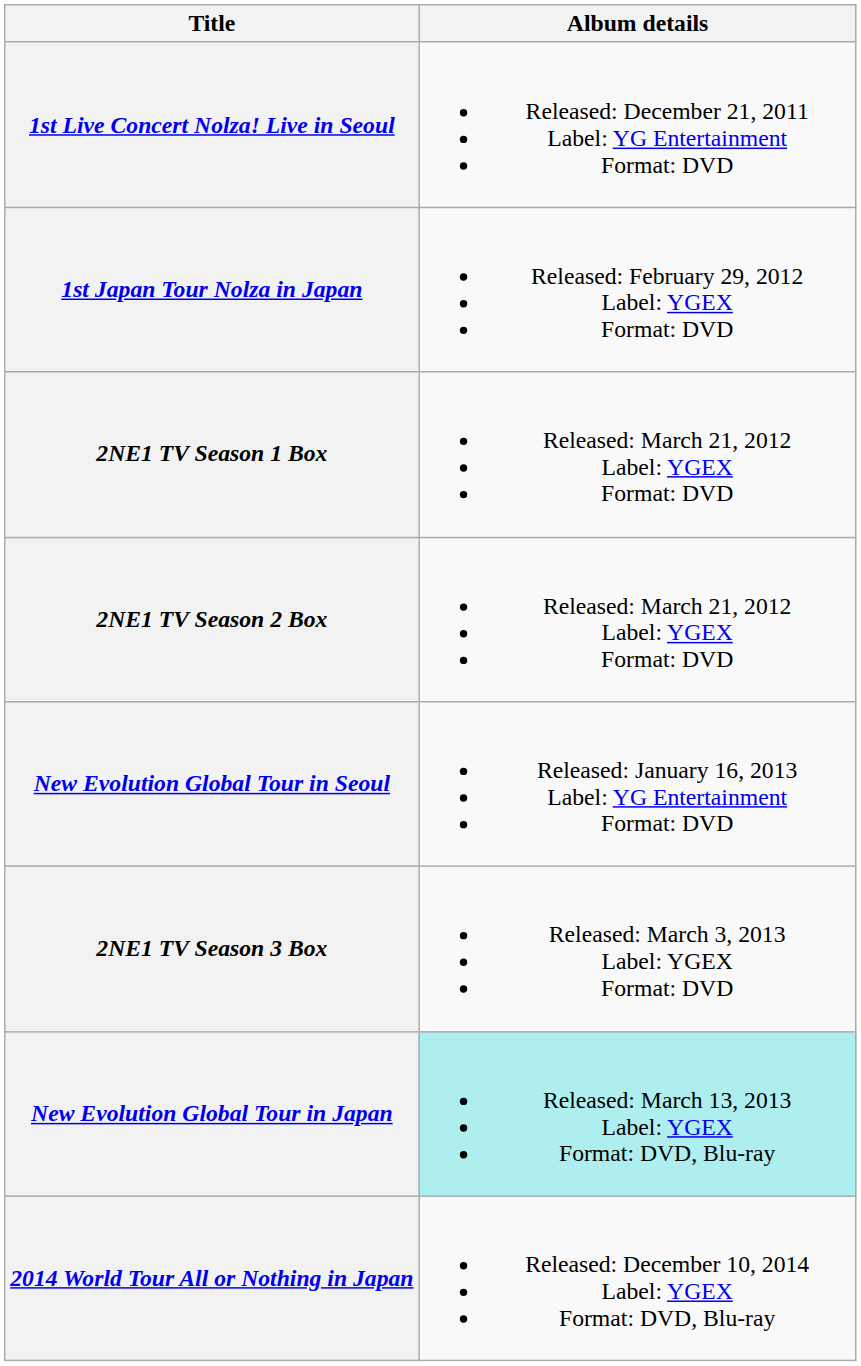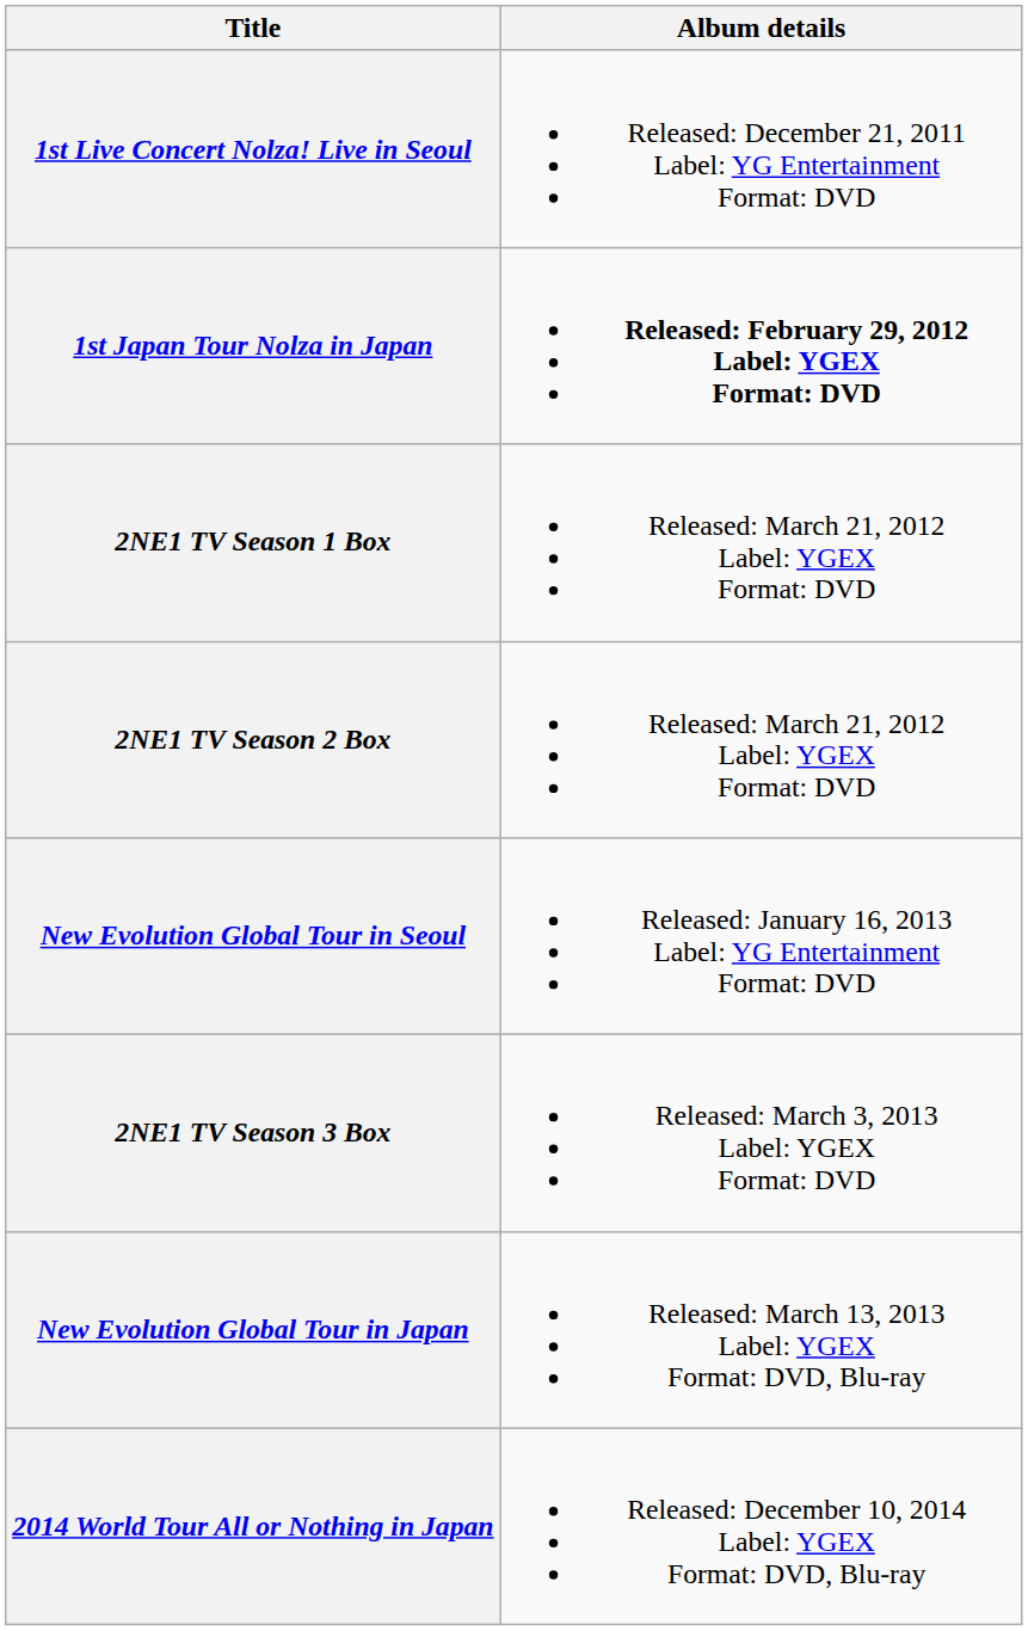1st Japan Tour Nolza in Japan | Album details: normal -> bold
New Evolution Global Tour in Japan | Album details: paleturquoise background -> no background
